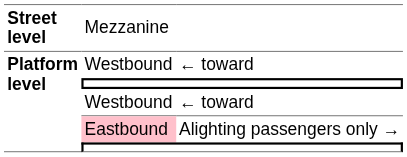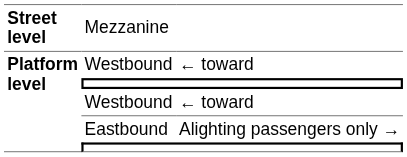Eastbound | column 2: pink background -> no background
